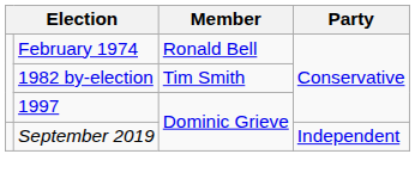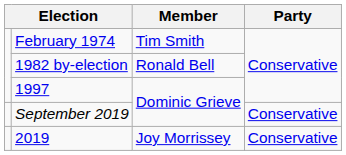February 1974 | Member: Ronald Bell -> Tim Smith
1982 by-election | Member: Tim Smith -> Ronald Bell
September 2019 | Party: Independent -> Conservative
+ row: 2019 | Joy Morrissey | Conservative
